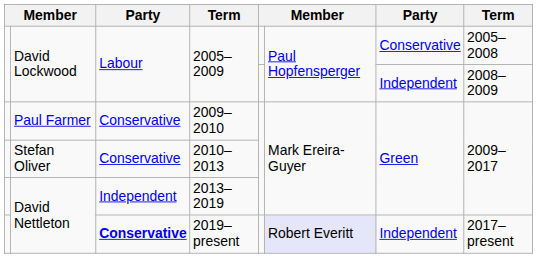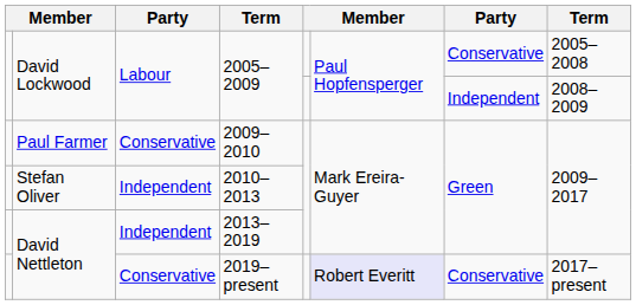2010–2013 | column 3: Conservative -> Independent
2019–present | column 3: bold -> normal
2019–present | column 7: Independent -> Conservative
